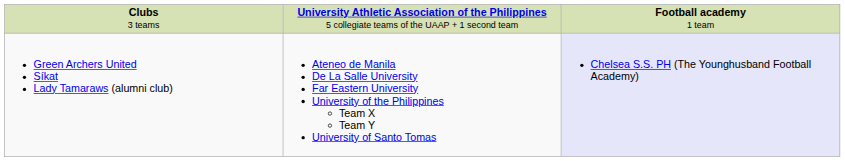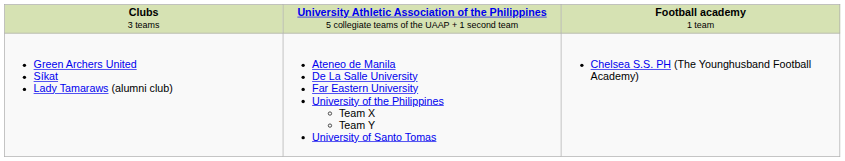Green Archers United Síkat Lady Tamaraws (alumni club) | column 3: lavender background -> no background
